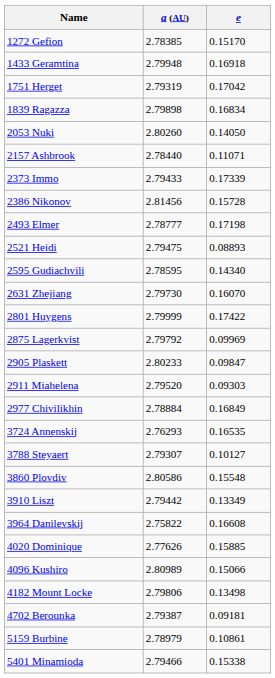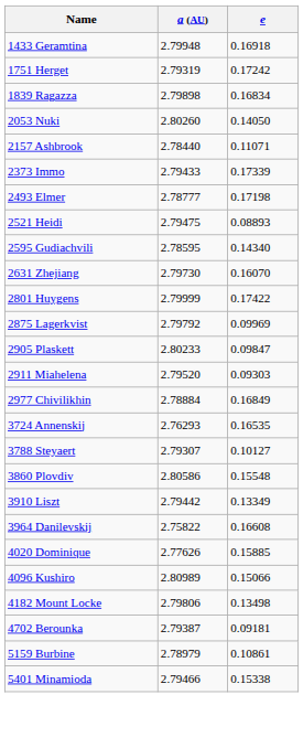- row: 1272 Gefion | 2.78385 | 0.15170
1751 Herget | e: 0.17042 -> 0.17242
- row: 2386 Nikonov | 2.81456 | 0.15728
